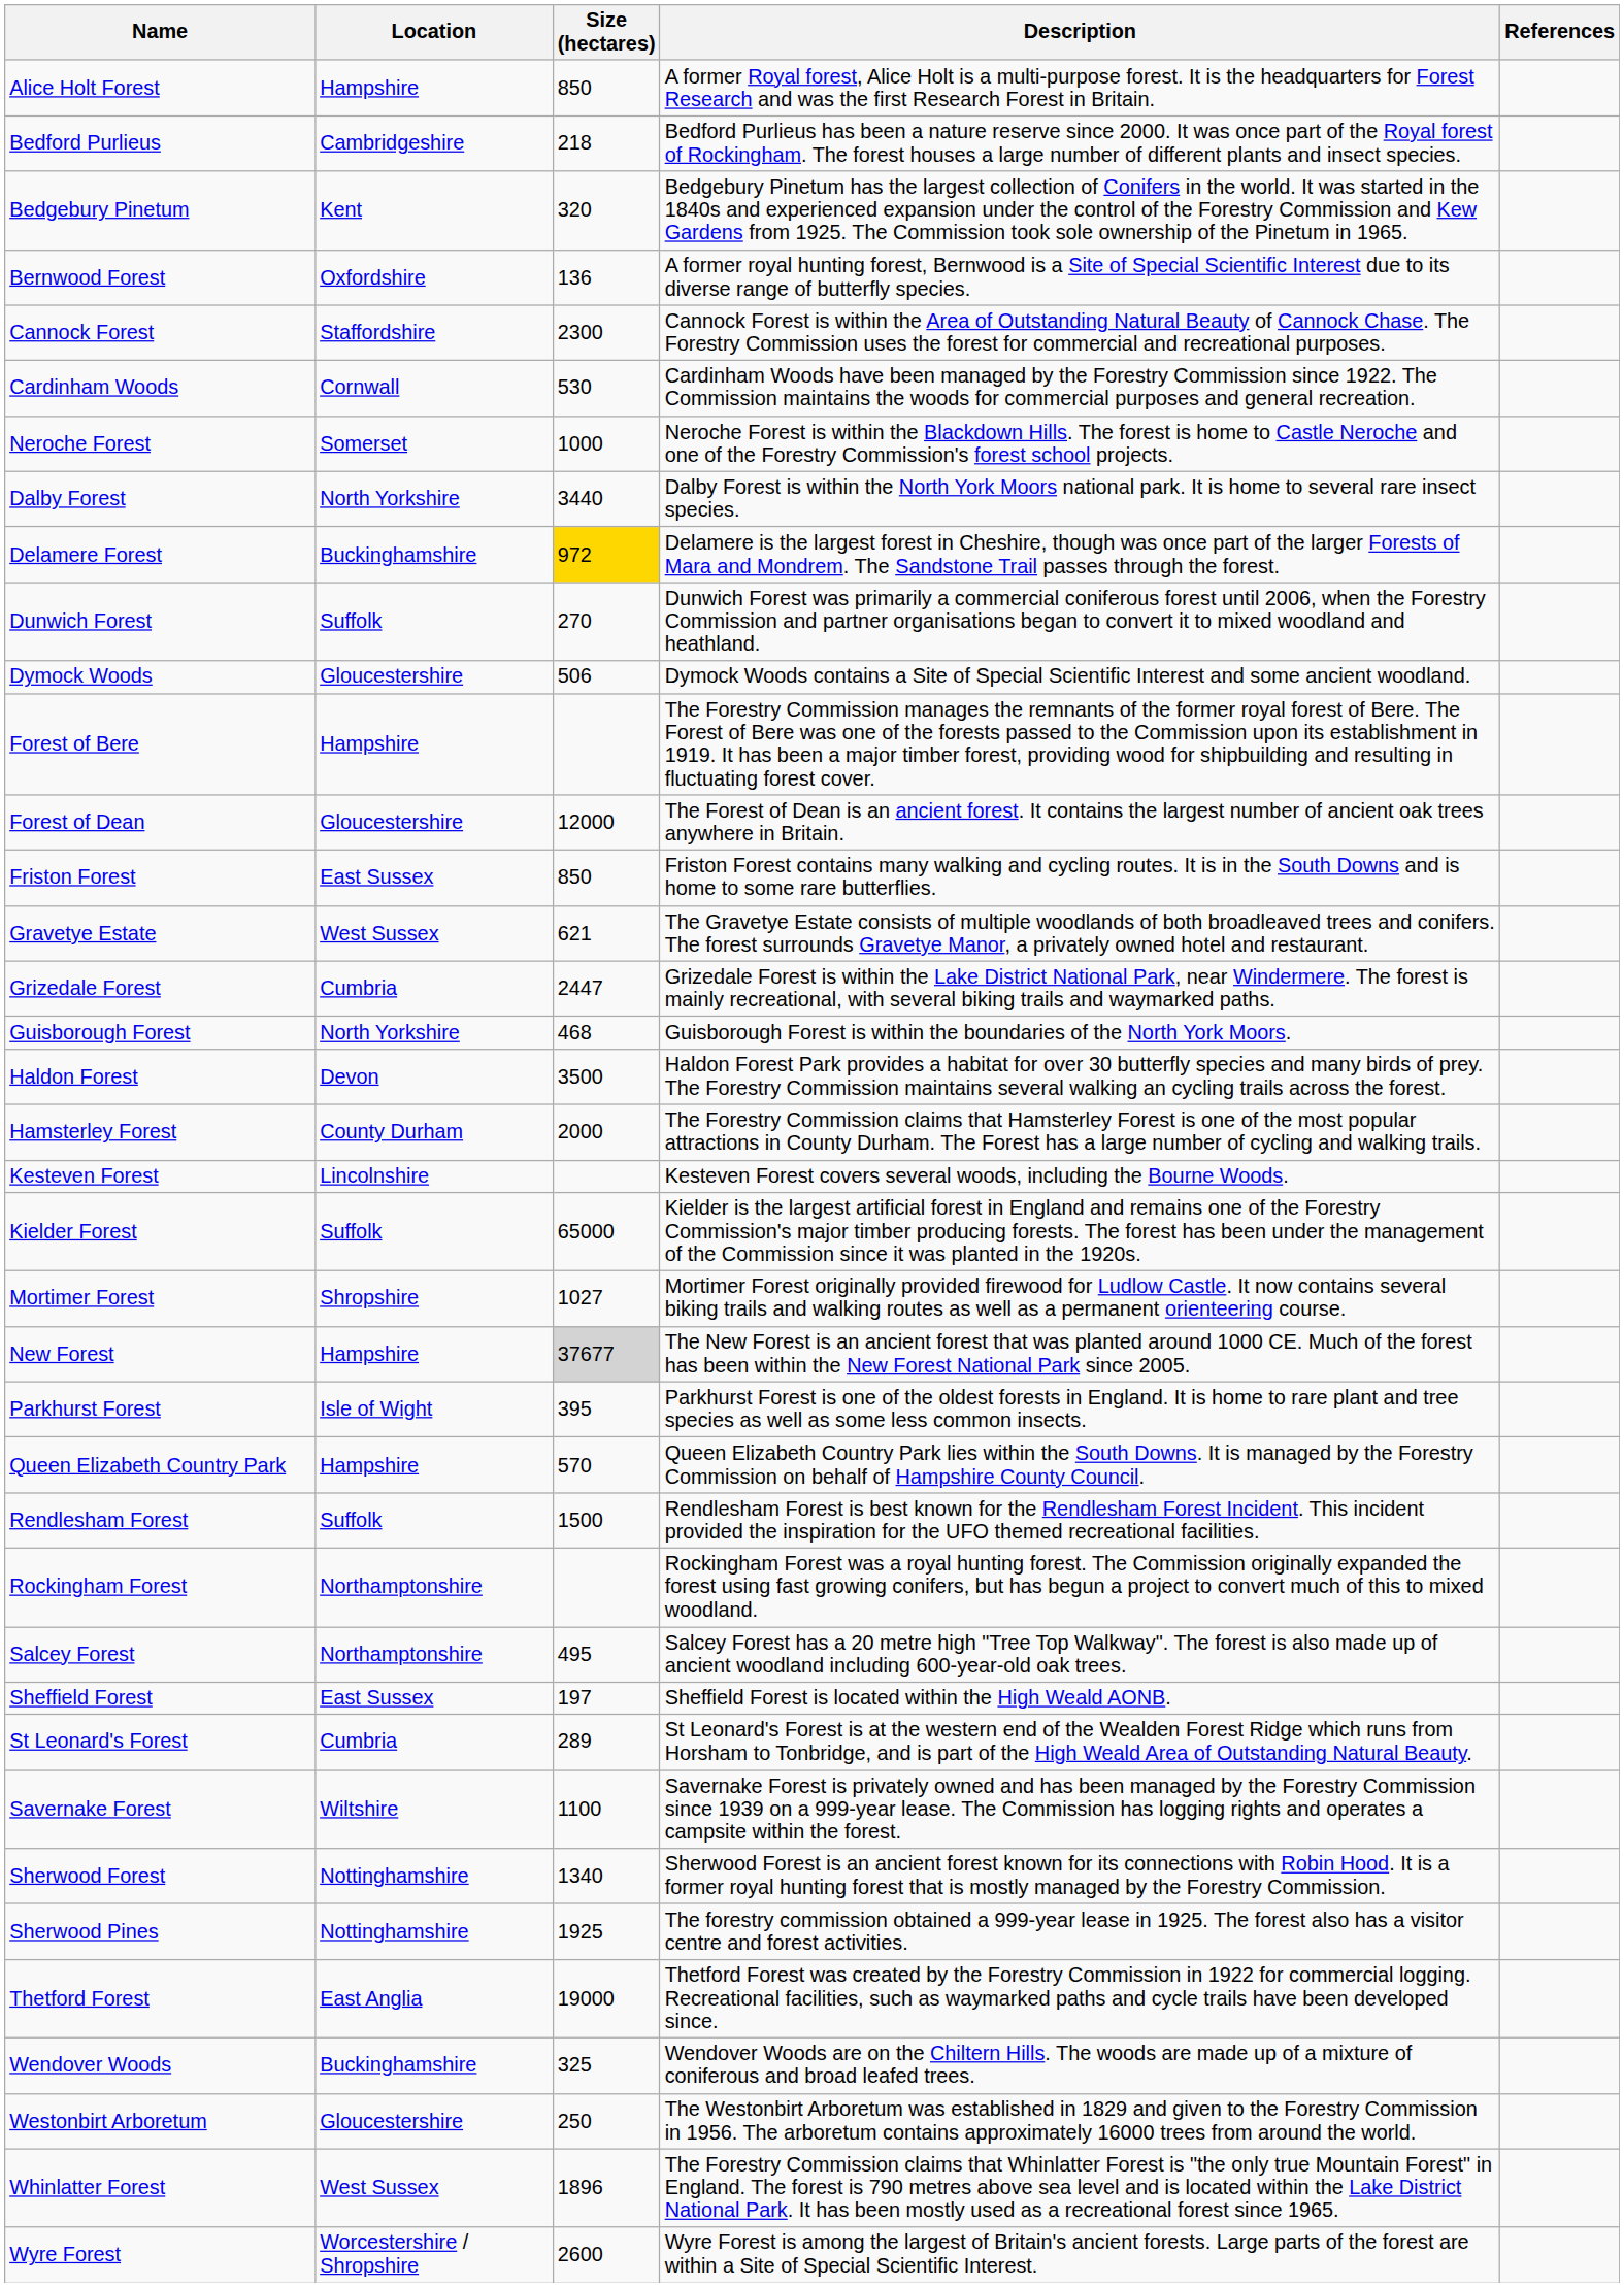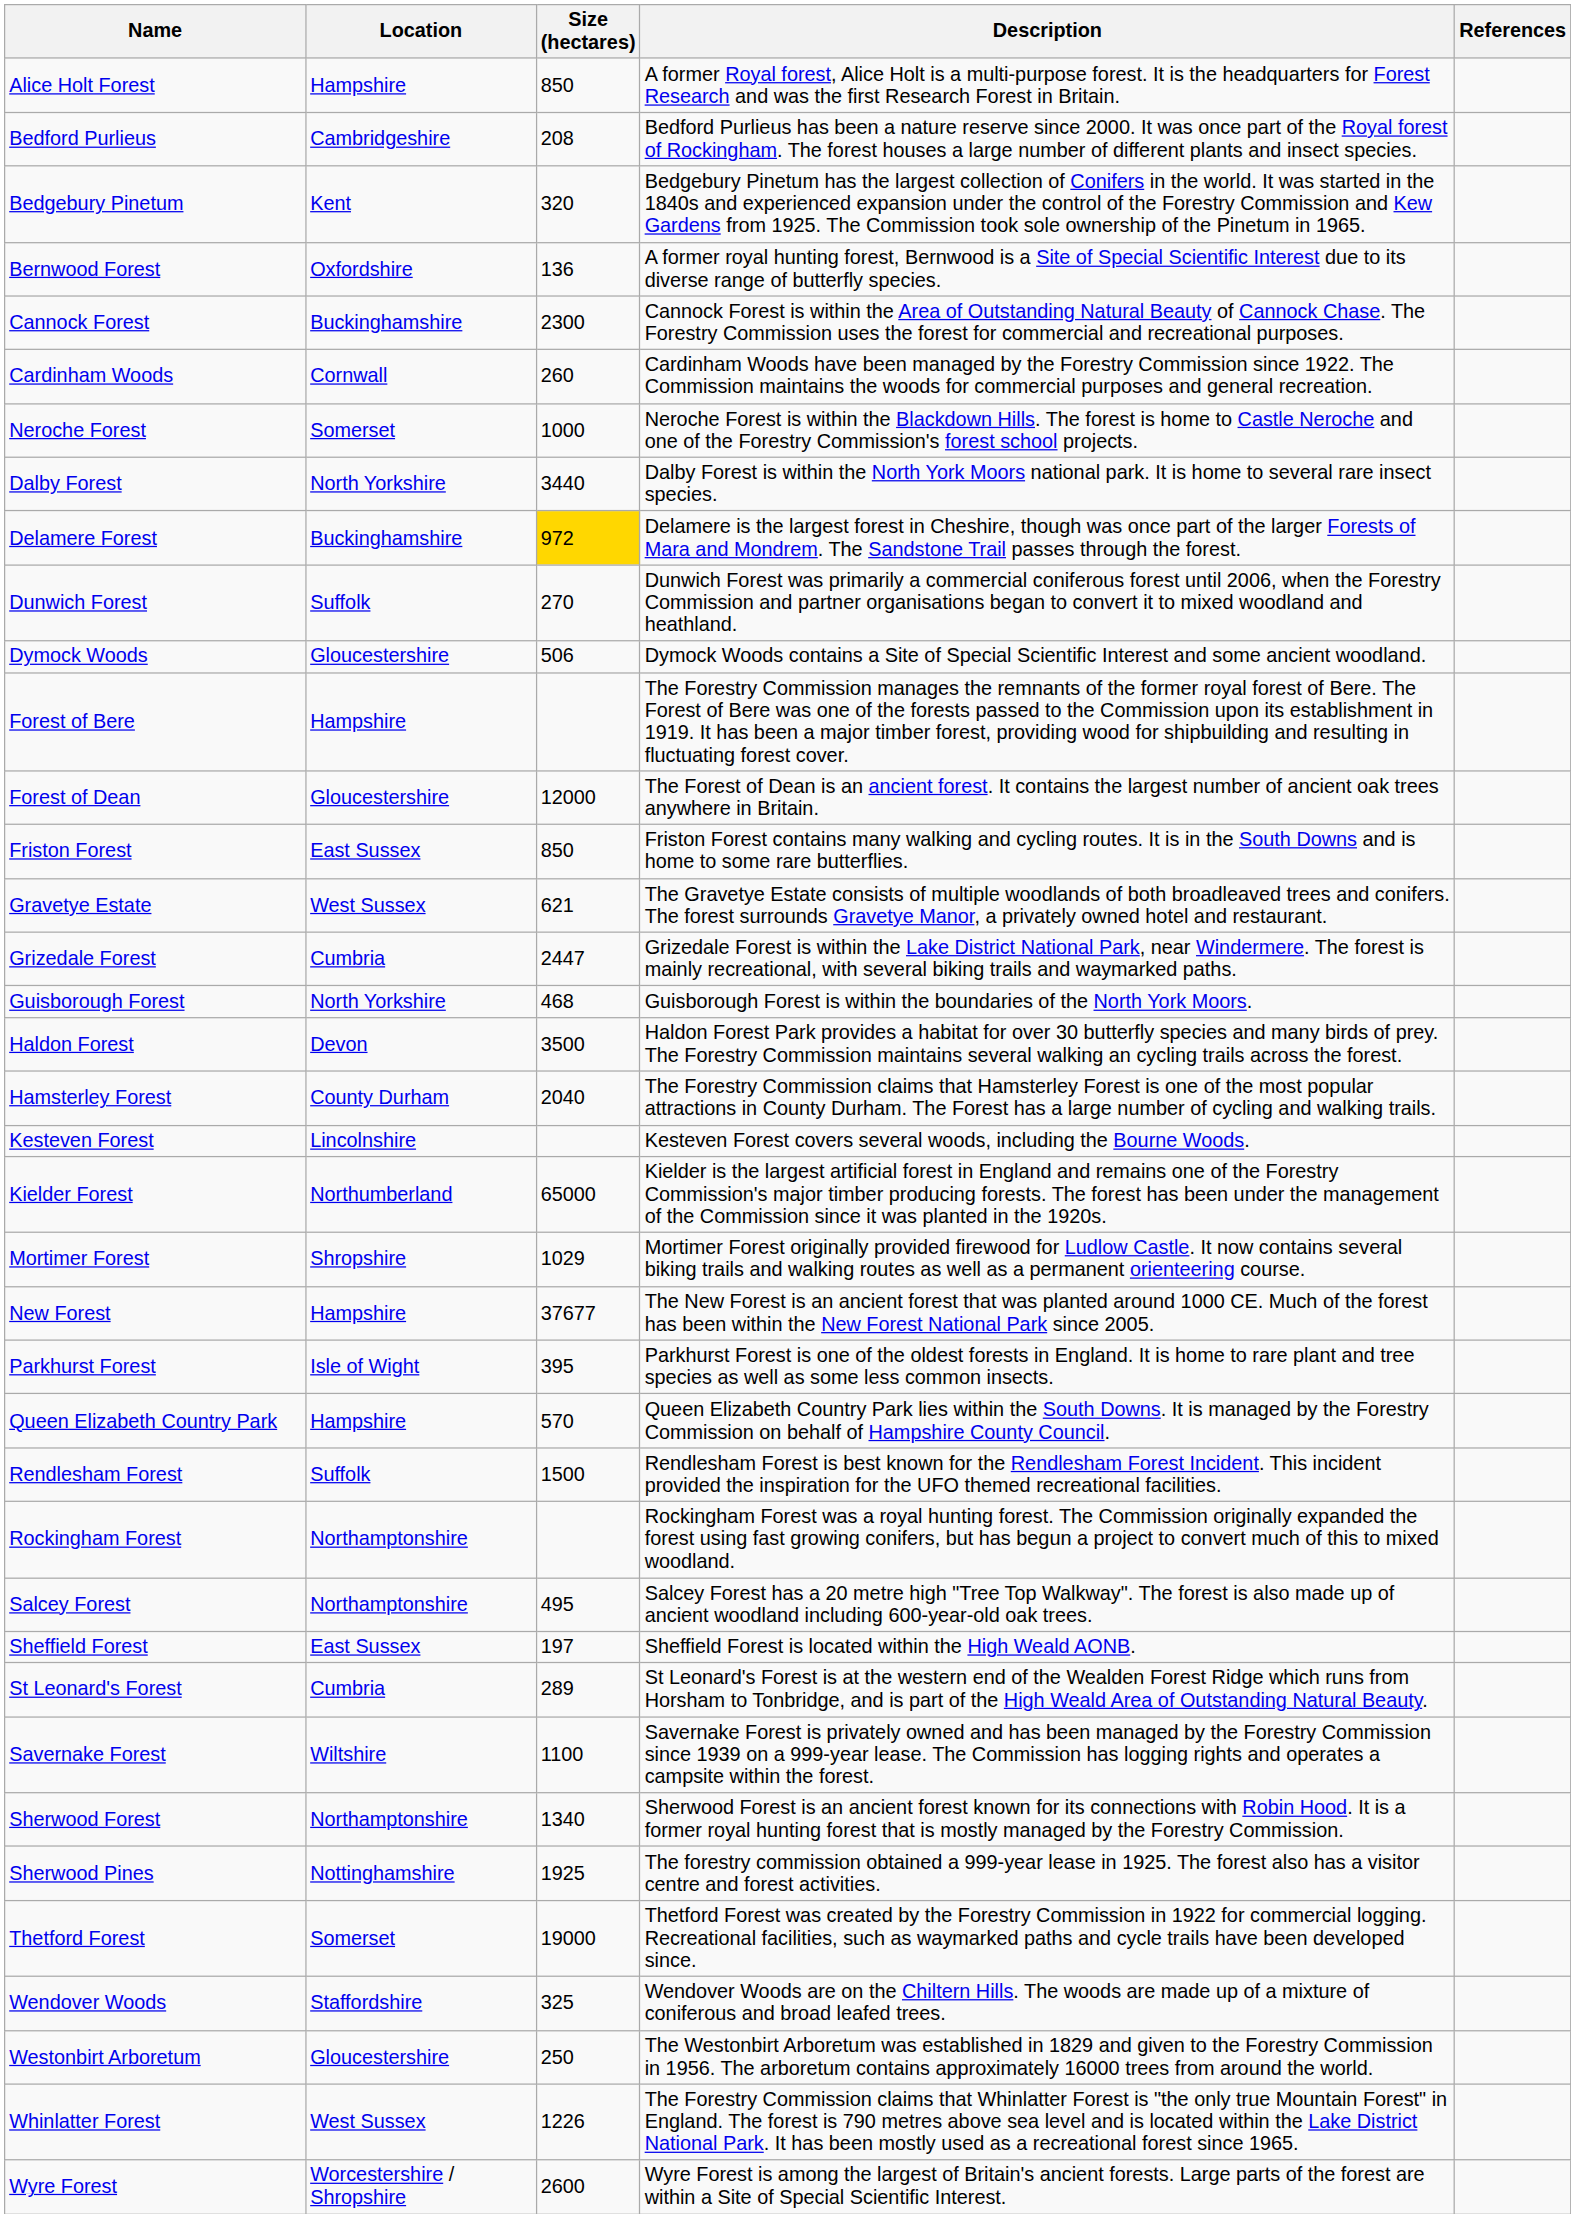Bedford Purlieus | Size (hectares): 218 -> 208
Cannock Forest | Location: Staffordshire -> Buckinghamshire
Cardinham Woods | Size (hectares): 530 -> 260
Hamsterley Forest | Size (hectares): 2000 -> 2040
Kielder Forest | Location: Suffolk -> Northumberland
Mortimer Forest | Size (hectares): 1027 -> 1029
New Forest | Size (hectares): lightgrey background -> no background
Sherwood Forest | Location: Nottinghamshire -> Northamptonshire
Thetford Forest | Location: East Anglia -> Somerset
Wendover Woods | Location: Buckinghamshire -> Staffordshire
Whinlatter Forest | Size (hectares): 1896 -> 1226
